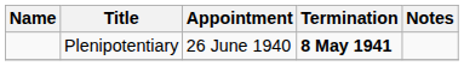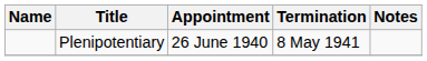Plenipotentiary | Termination: bold -> normal
